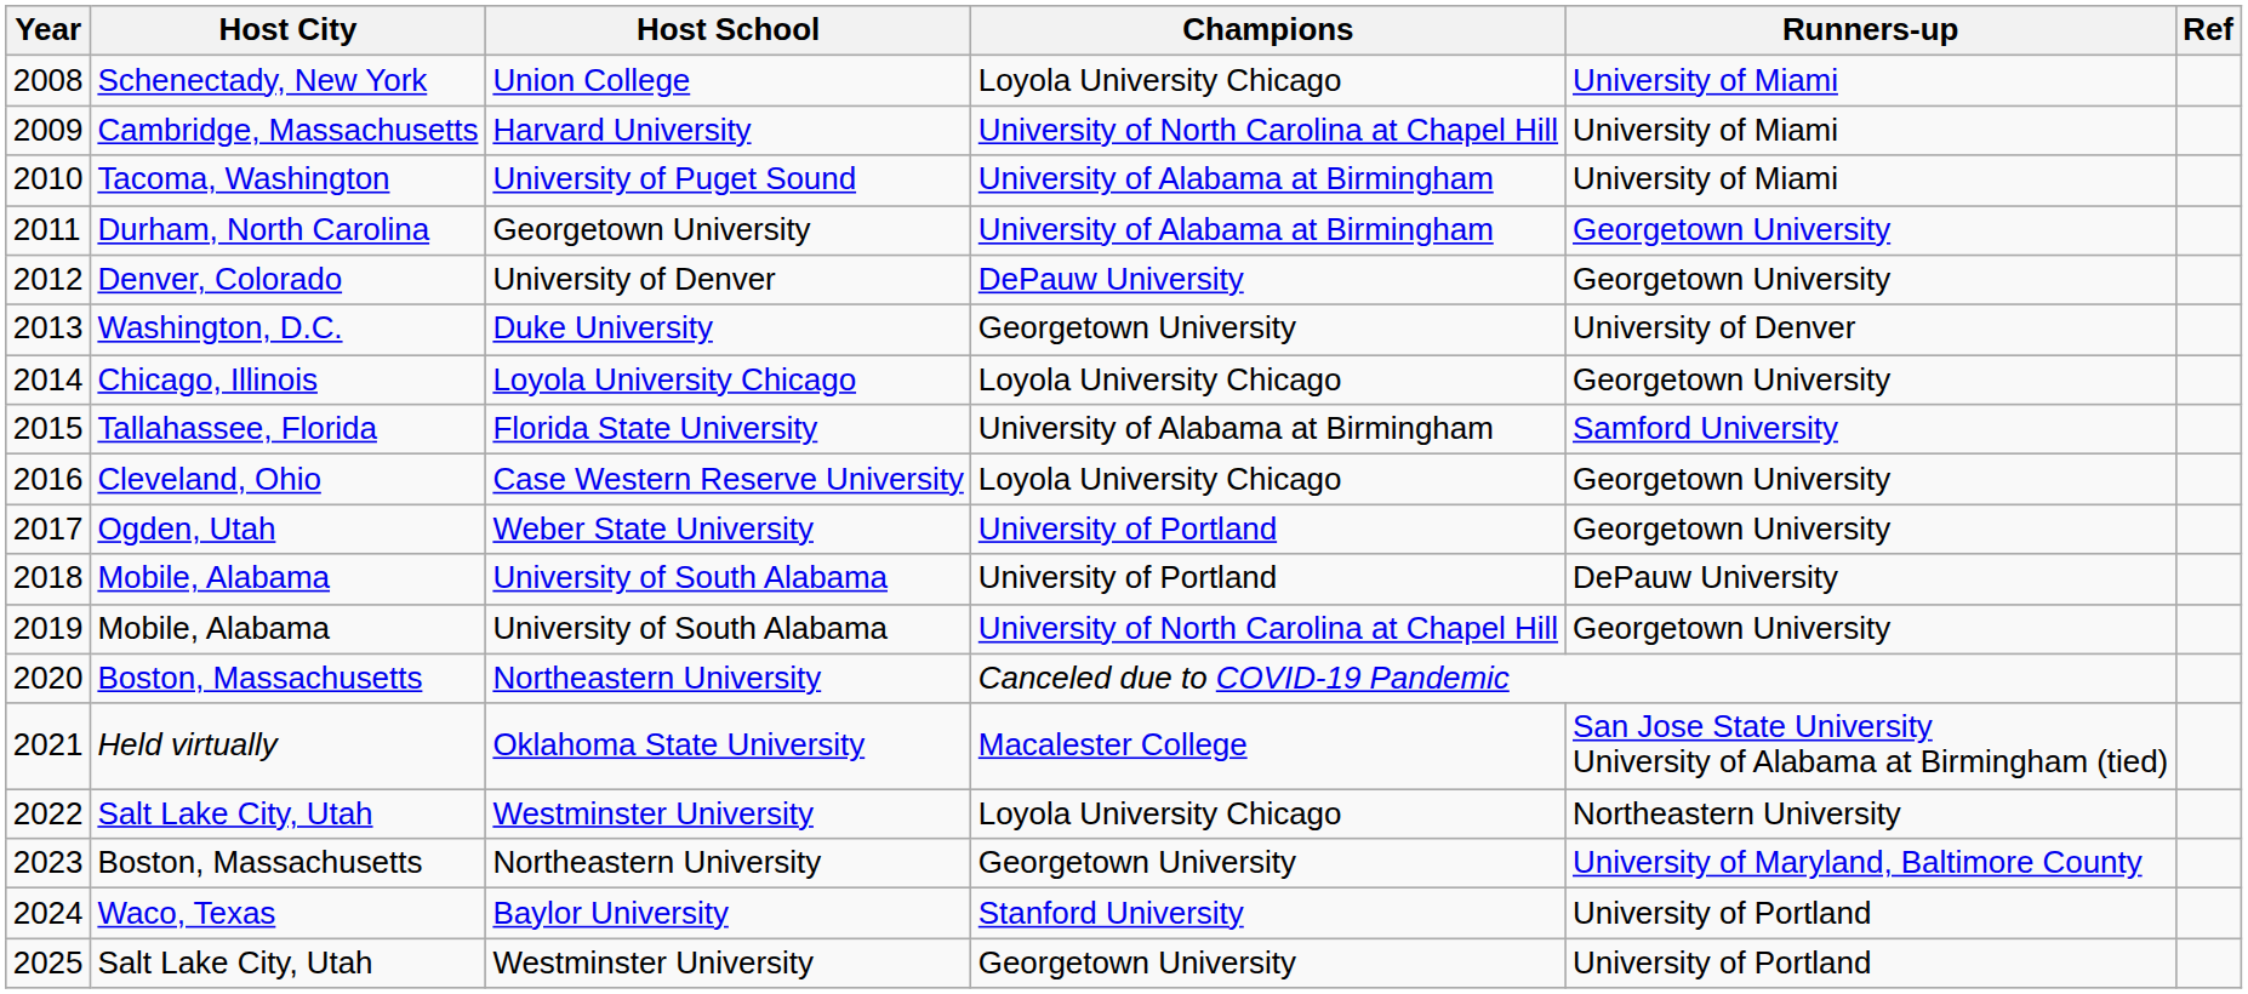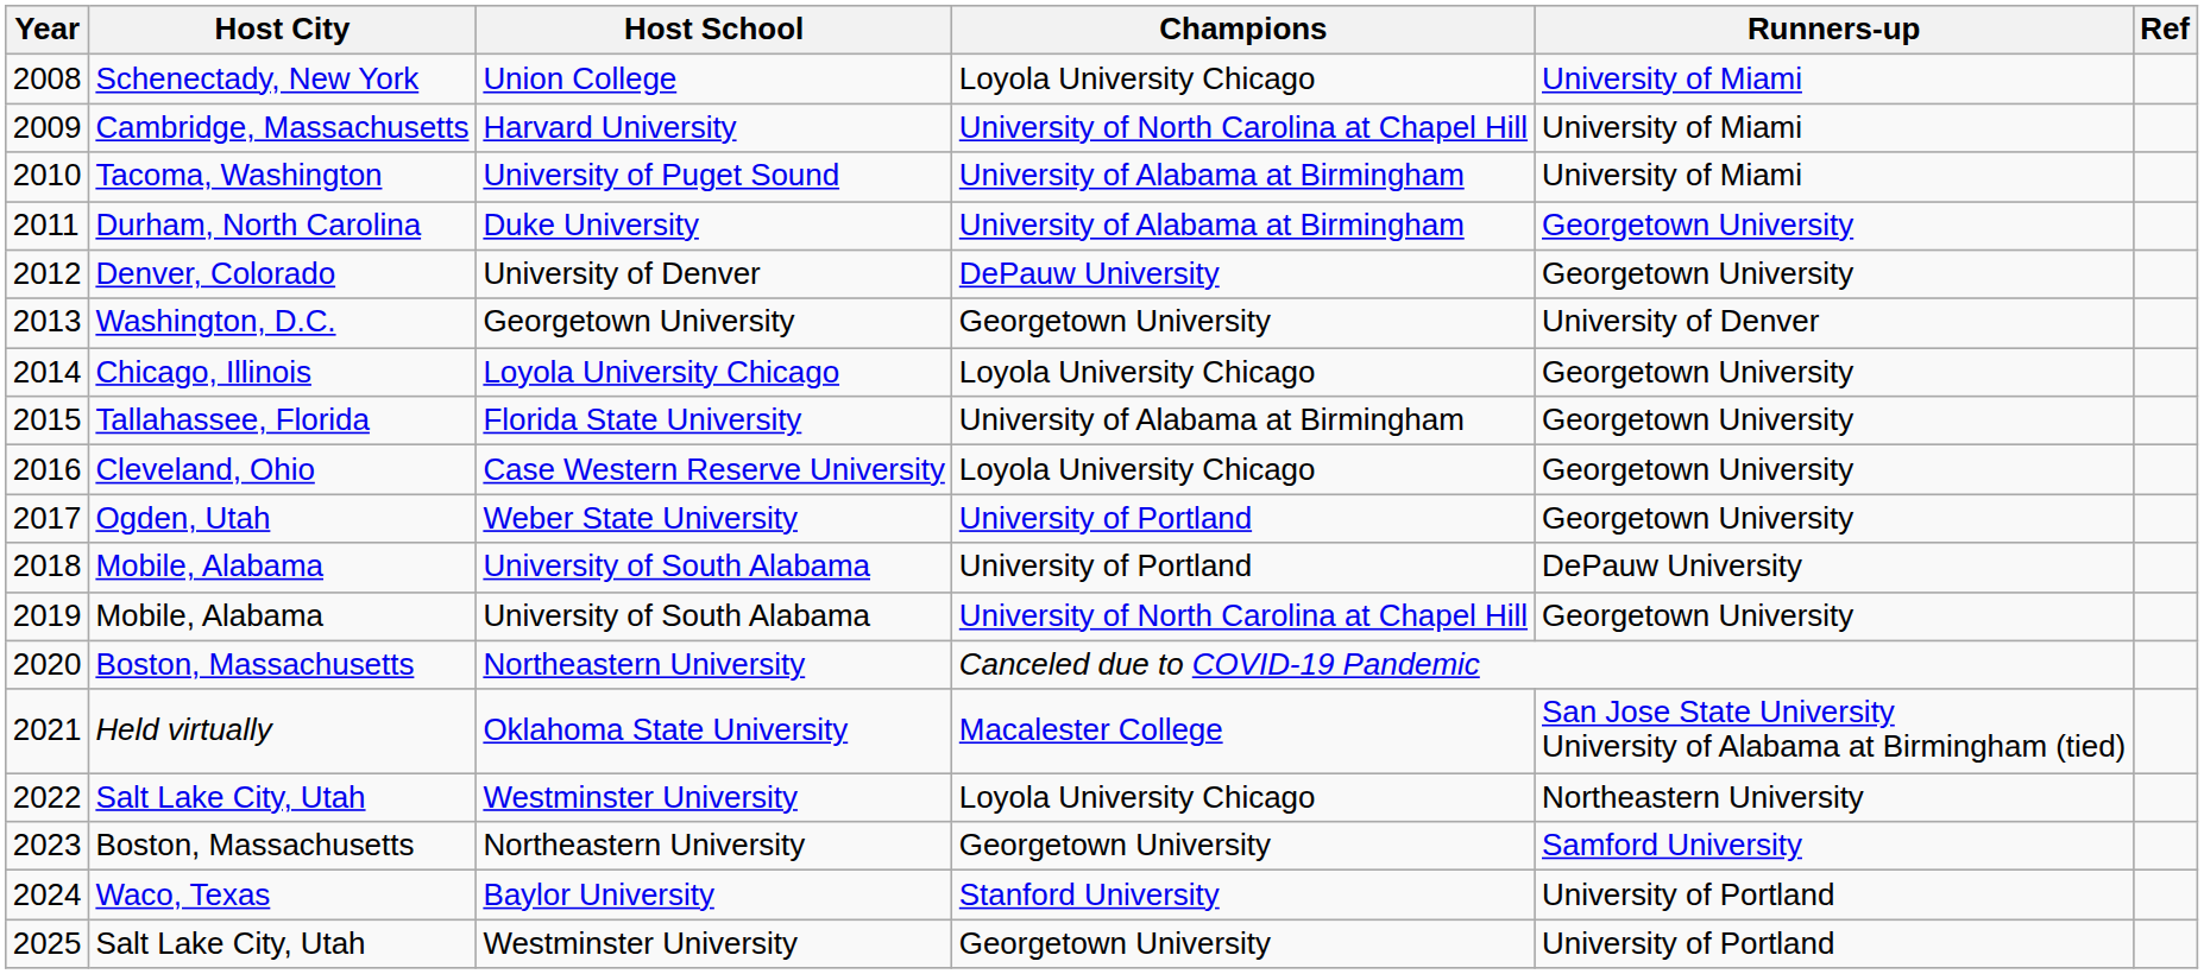2011 | Host School: Georgetown University -> Duke University
2013 | Host School: Duke University -> Georgetown University
2015 | Runners-up: Samford University -> Georgetown University
2023 | Runners-up: University of Maryland, Baltimore County -> Samford University
